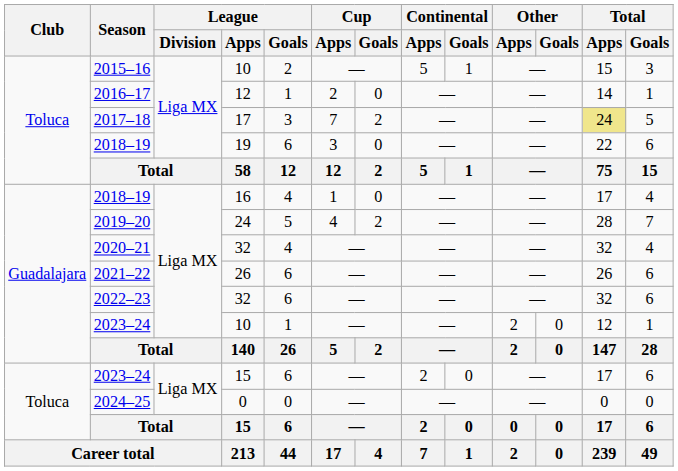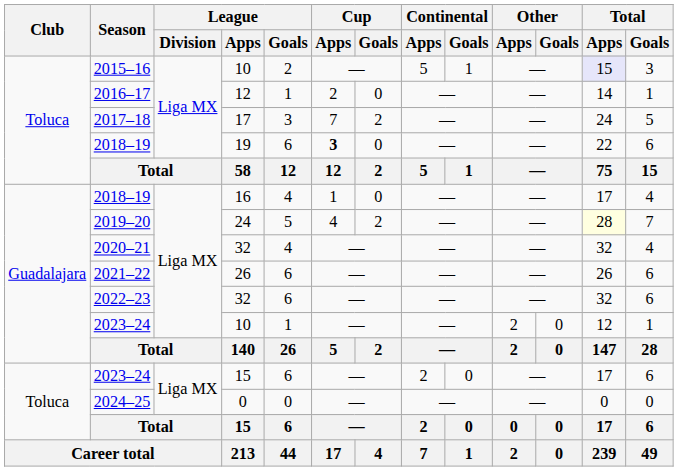2015–16 | Total / Apps: no background -> lavender background
2017–18 | Total / Apps: khaki background -> no background
2018–19 / 19 | Cup / Apps: normal -> bold
2019–20 | Total / Apps: no background -> lightyellow background
